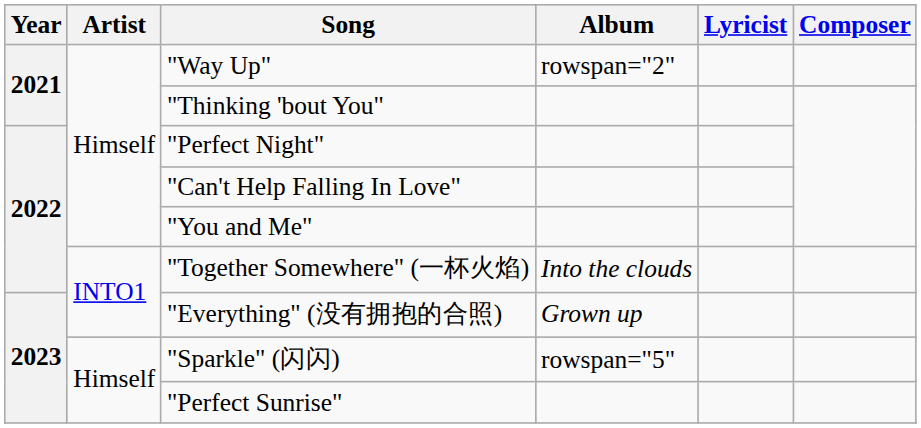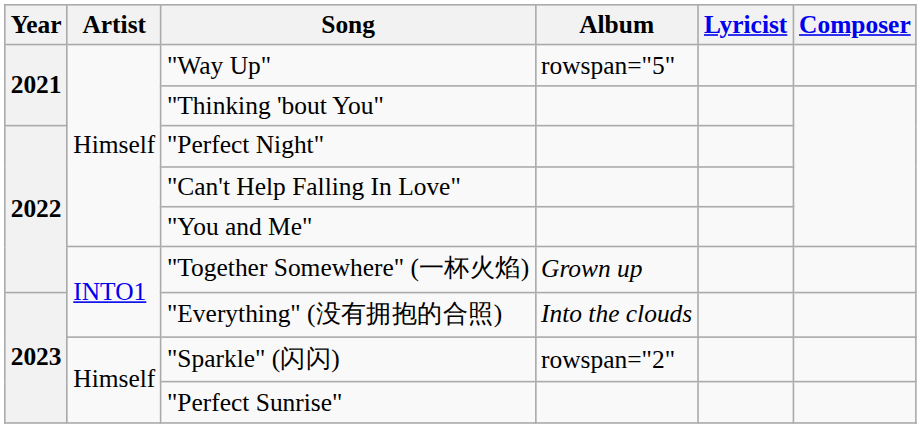"Way Up" | Album: rowspan="2" -> rowspan="5"
"Together Somewhere" (一杯火焰) | Album: Into the clouds -> Grown up
"Everything" (没有拥抱的合照) | Album: Grown up -> Into the clouds
"Sparkle" (闪闪) | Album: rowspan="5" -> rowspan="2"
